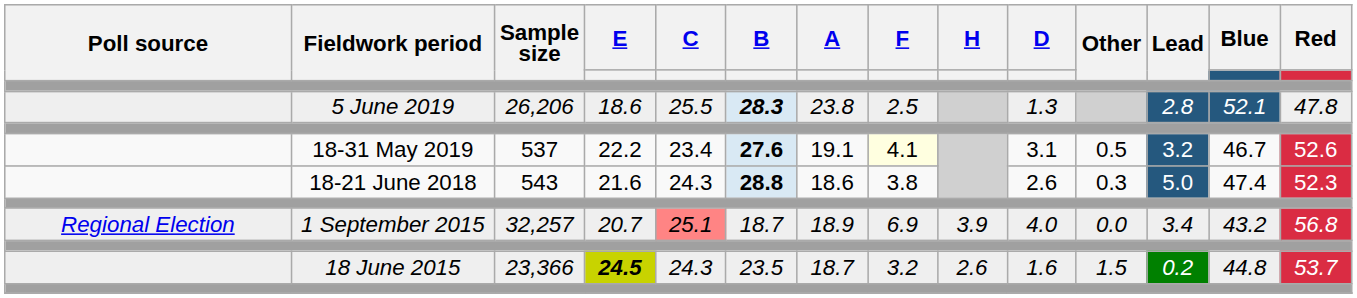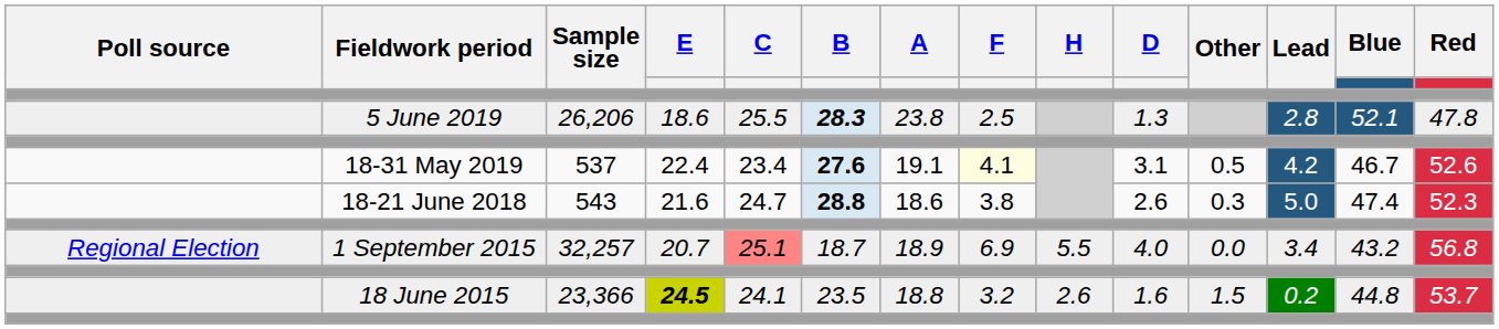18-31 May 2019 | E: 22.2 -> 22.4
18-31 May 2019 | Lead: 3.2 -> 4.2
18-21 June 2018 | C: 24.3 -> 24.7
1 September 2015 | H: 3.9 -> 5.5
18 June 2015 | C: 24.3 -> 24.1
18 June 2015 | A: 18.7 -> 18.8
